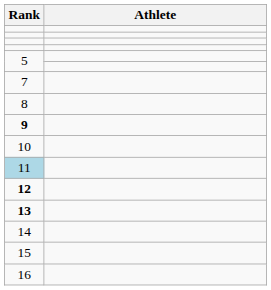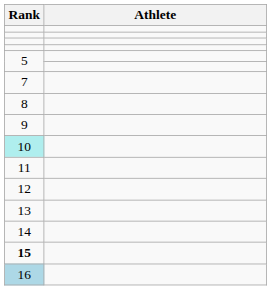row 10 | Rank: bold -> normal
row 11 | Rank: no background -> paleturquoise background
row 12 | Rank: lightblue background -> no background
row 13 | Rank: bold -> normal
row 14 | Rank: bold -> normal
row 16 | Rank: normal -> bold
row 17 | Rank: no background -> lightblue background
